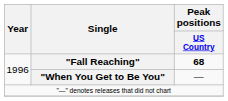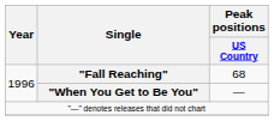"Fall Reaching" | Peak positions / US Country: bold -> normal
